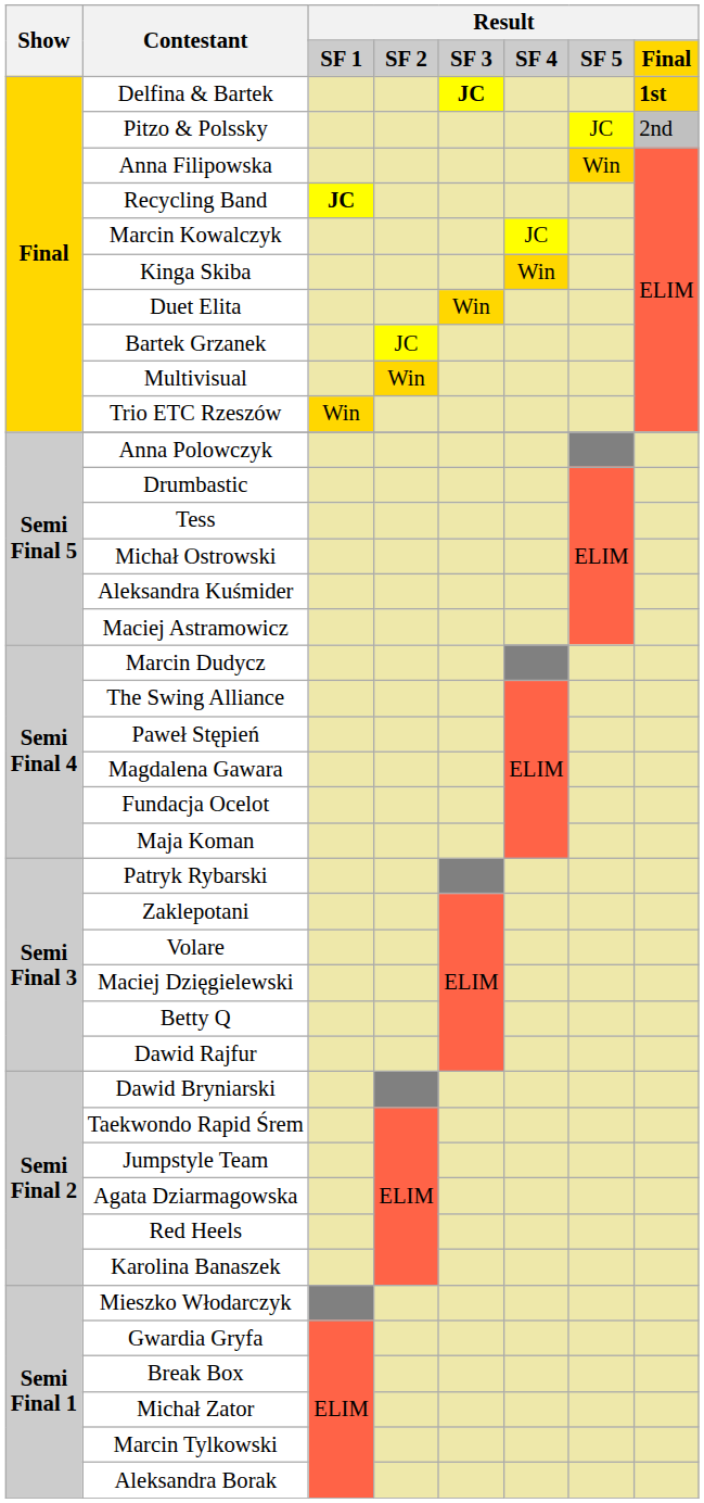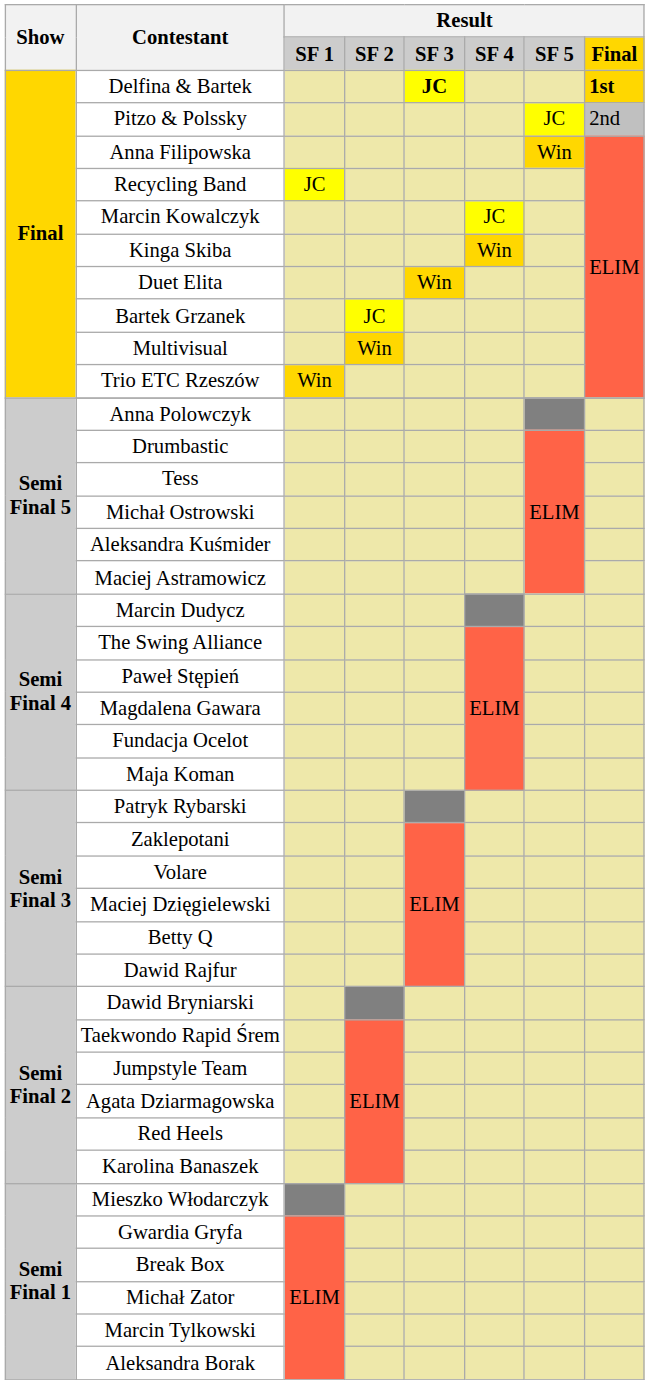Recycling Band | column 3: bold -> normal
